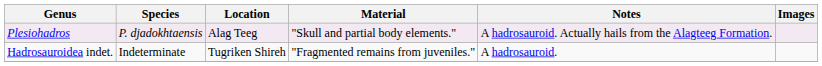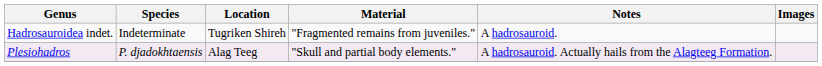rows swapped: Hadrosauroidea indet. <-> Plesiohadros
